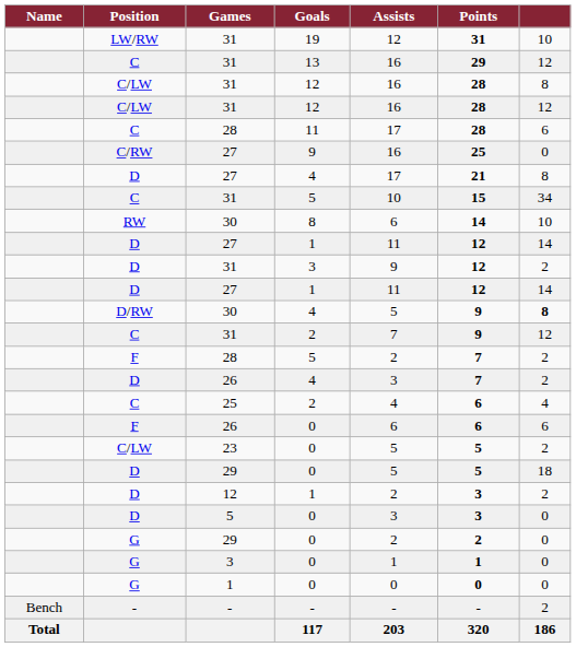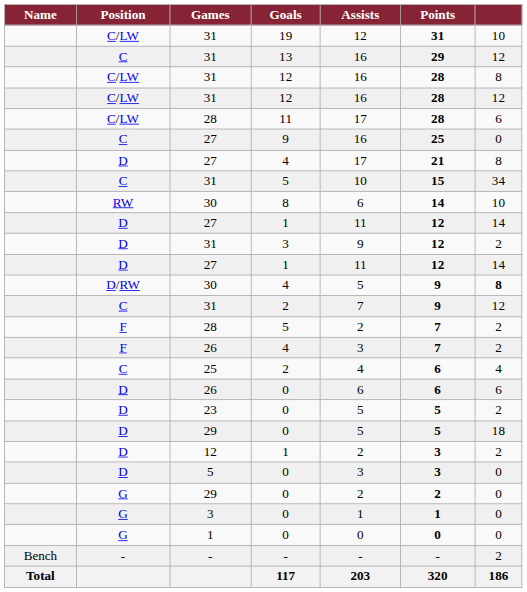31 / 19 | Position: LW/RW -> C/LW
28 / 11 | Position: C -> C/LW
27 / 9 | Position: C/RW -> C
26 / 4 | Position: D -> F
26 / 0 | Position: F -> D
23 | Position: C/LW -> D
